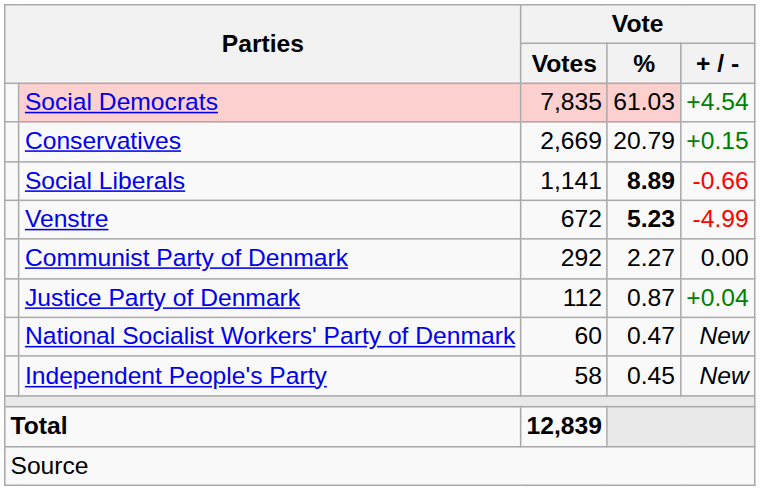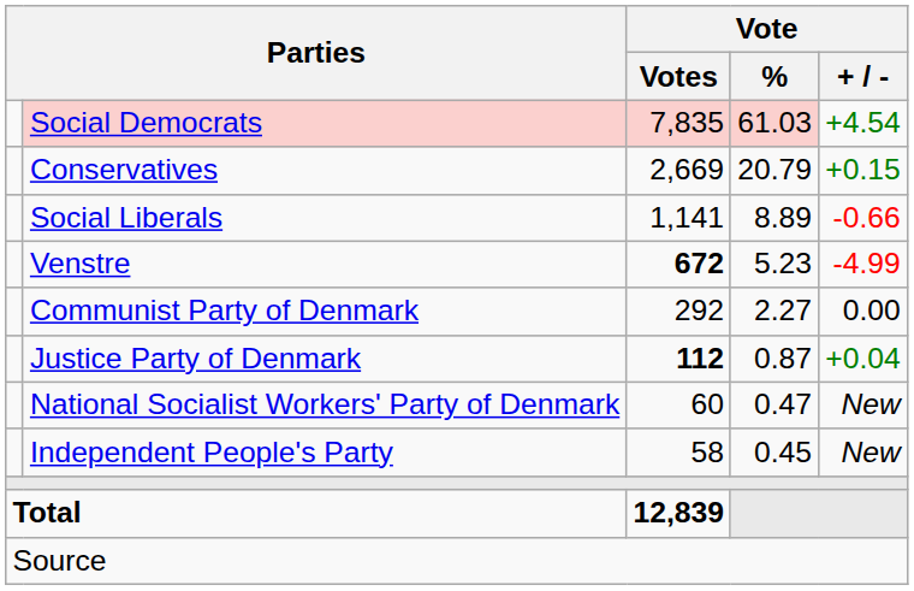Social Liberals | Vote / %: bold -> normal
Venstre | Vote / Votes: normal -> bold
Venstre | Vote / %: bold -> normal
Justice Party of Denmark | Vote / Votes: normal -> bold
